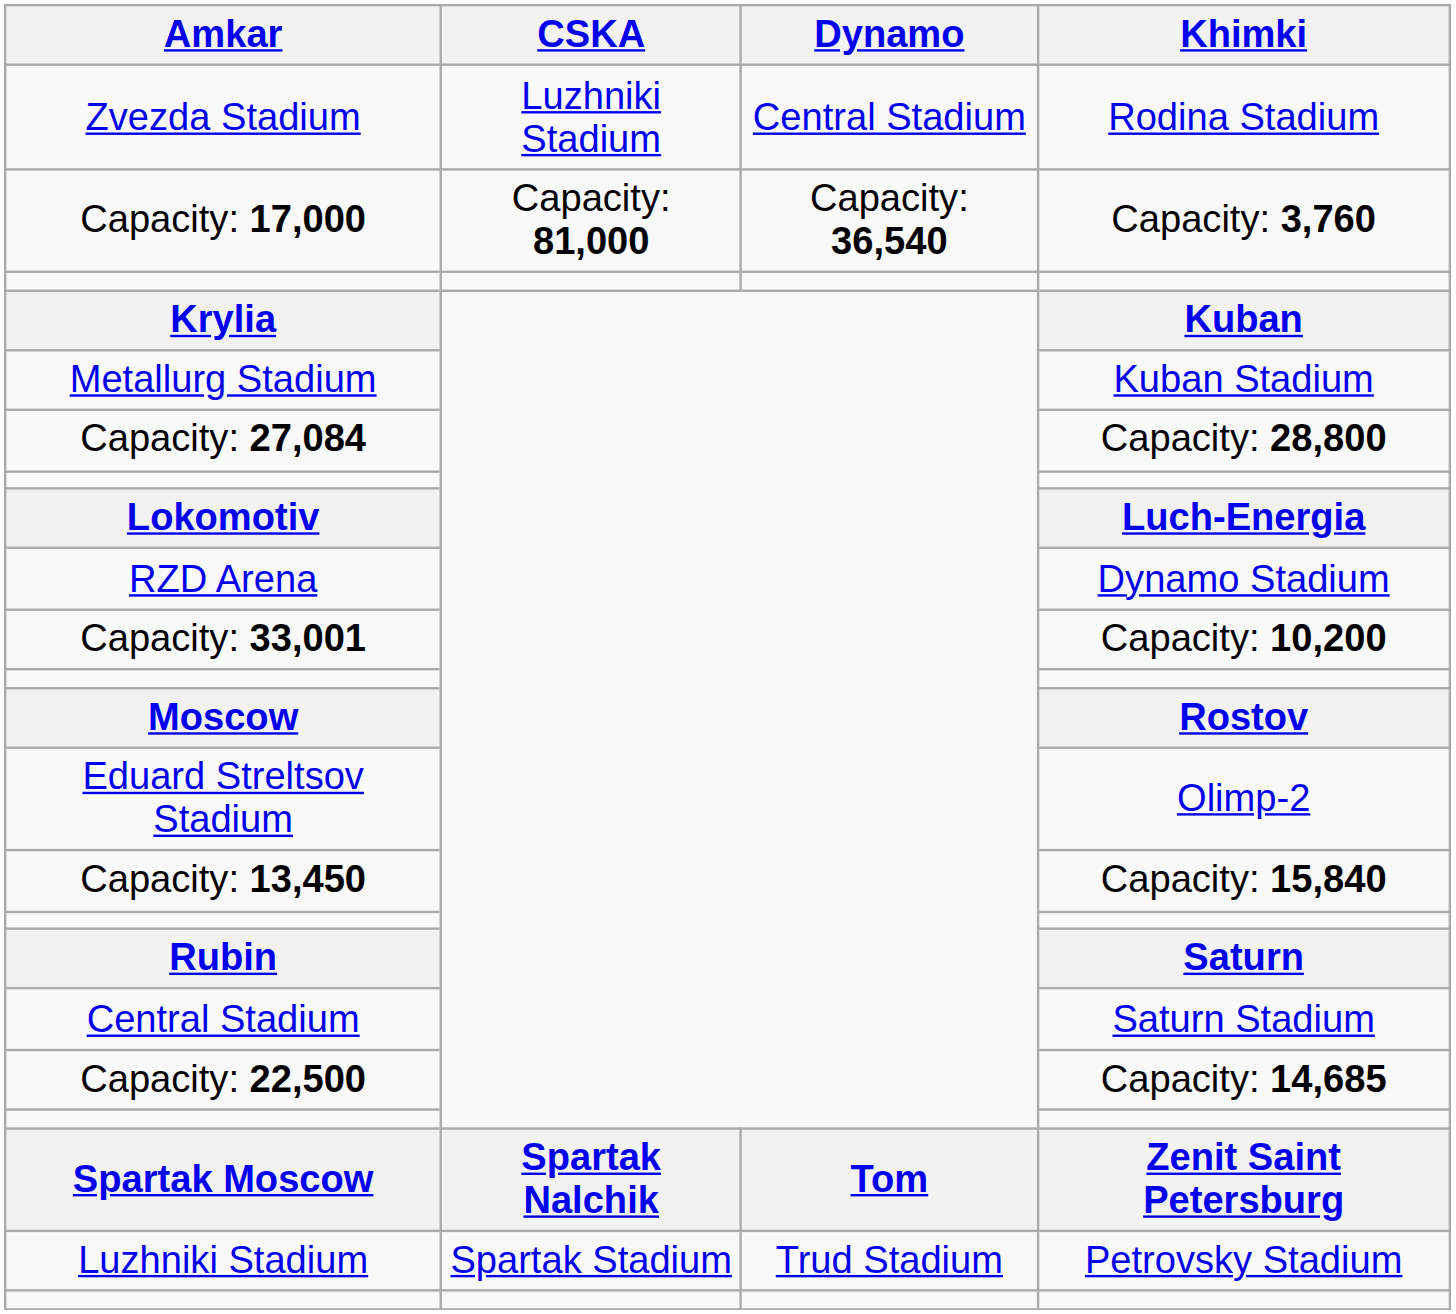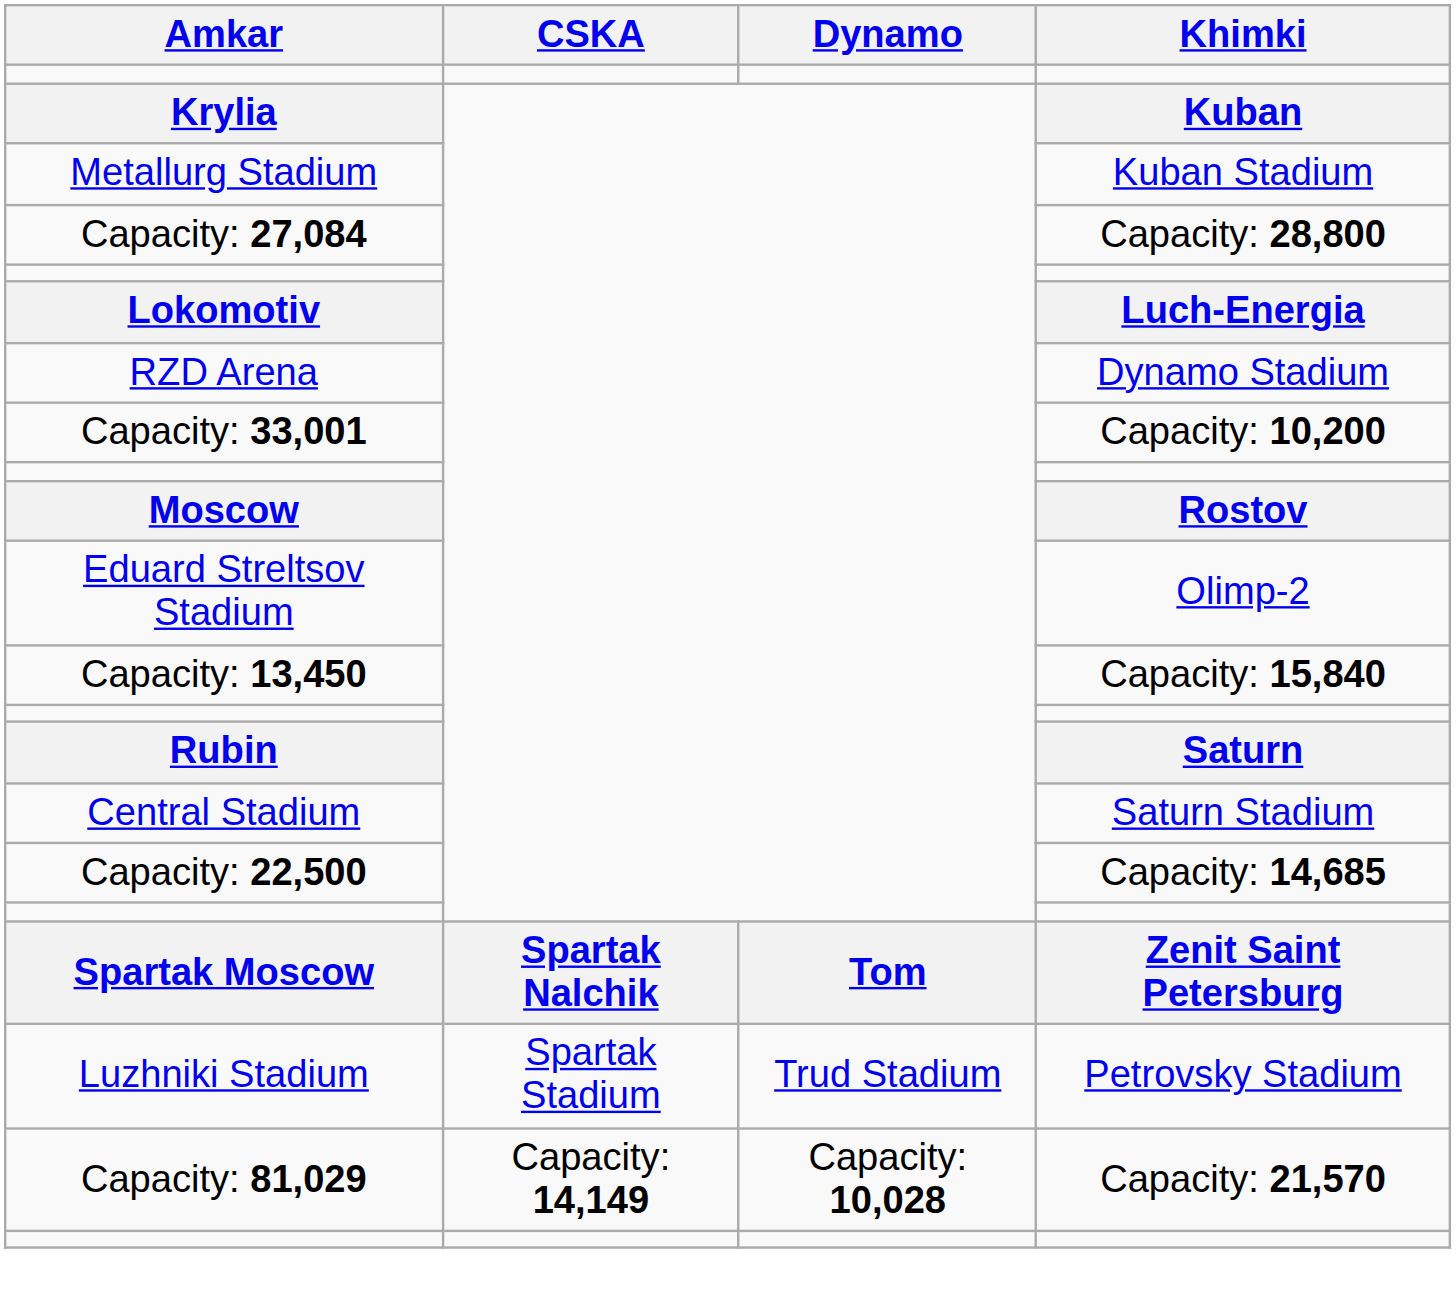- row: Zvezda Stadium | Luzhniki Stadium | Central Stadium | Rodina Stadium
- row: Capacity: 17,000 | Capacity: 81,000 | Capacity: 36,540 | Capacity: 3,760
+ row: Capacity: 81,029 | Capacity: 14,149 | Capacity: 10,028 | Capacity: 21,570
